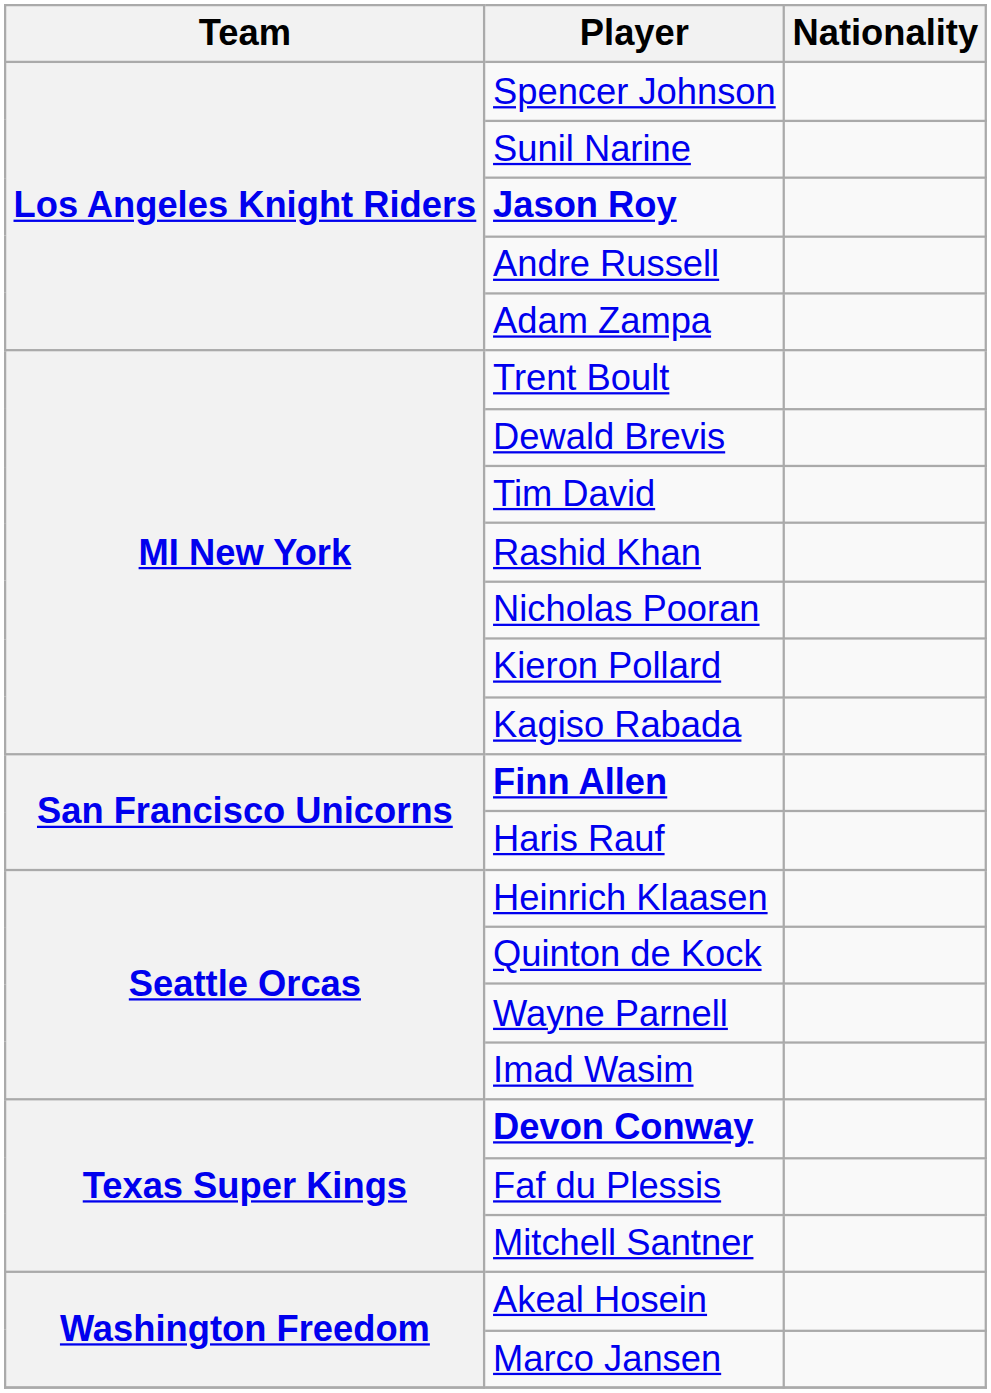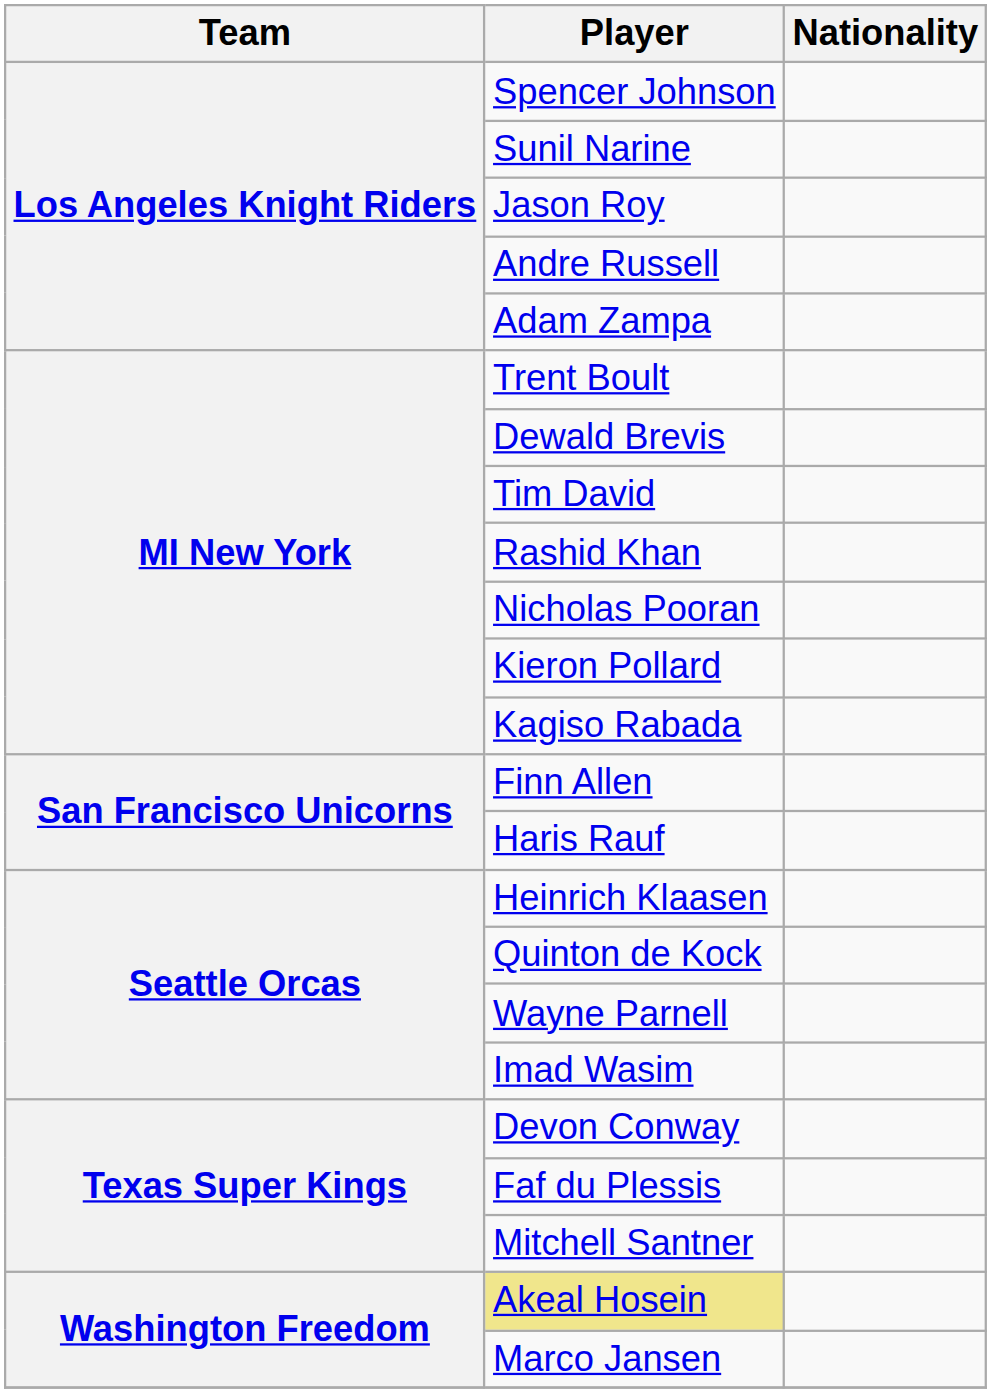Jason Roy | Player: bold -> normal
Finn Allen | Player: bold -> normal
Devon Conway | Player: bold -> normal
Akeal Hosein | Player: no background -> khaki background
